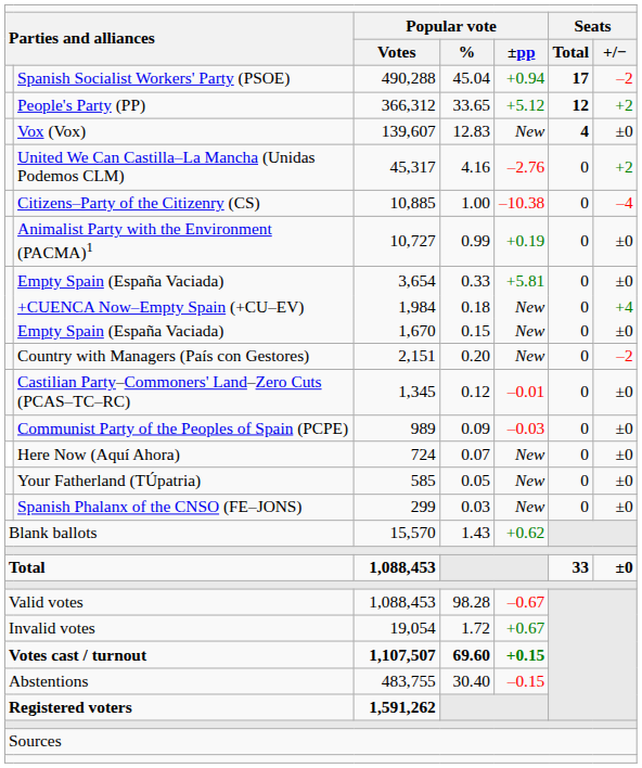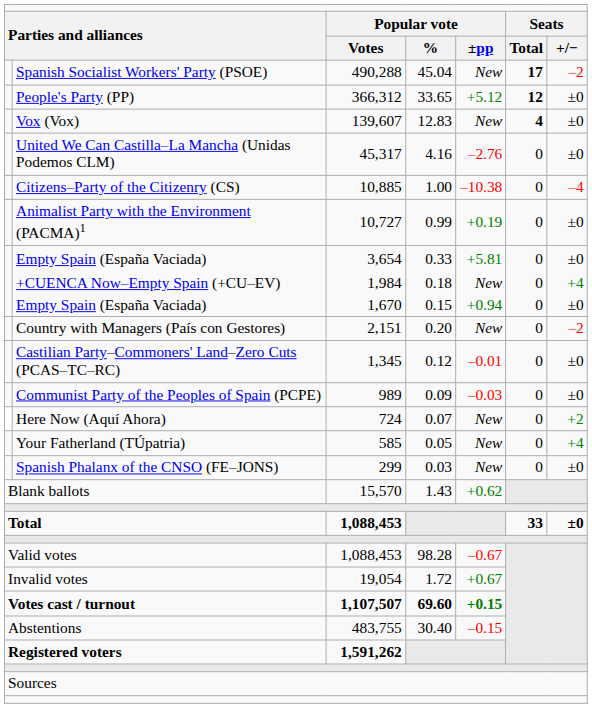Spanish Socialist Workers' Party (PSOE) | column 5: +0.94 -> New
People's Party (PP) | column 7: +2 -> ±0
United We Can Castilla–La Mancha (Unidas Podemos CLM) | column 7: +2 -> ±0
Empty Spain (España Vaciada) / 1,670 | column 5: New -> +0.94
Here Now (Aquí Ahora) | column 7: ±0 -> +2
Your Fatherland (TÚpatria) | column 7: ±0 -> +4
